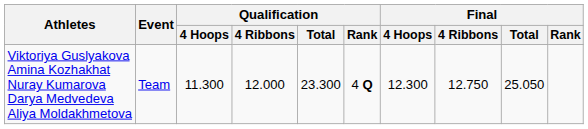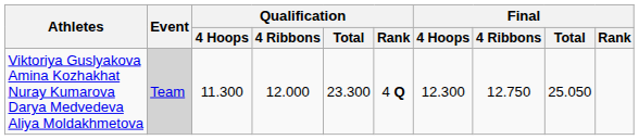row 3 | Event: no background -> lightgrey background
